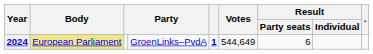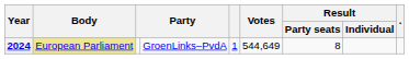2024 | column 5: bold -> normal
2024 | Result / Party seats: 6 -> 8
